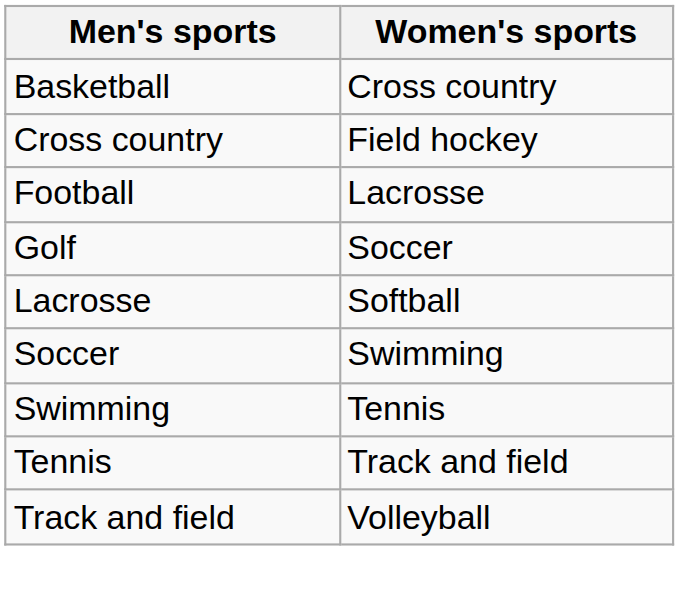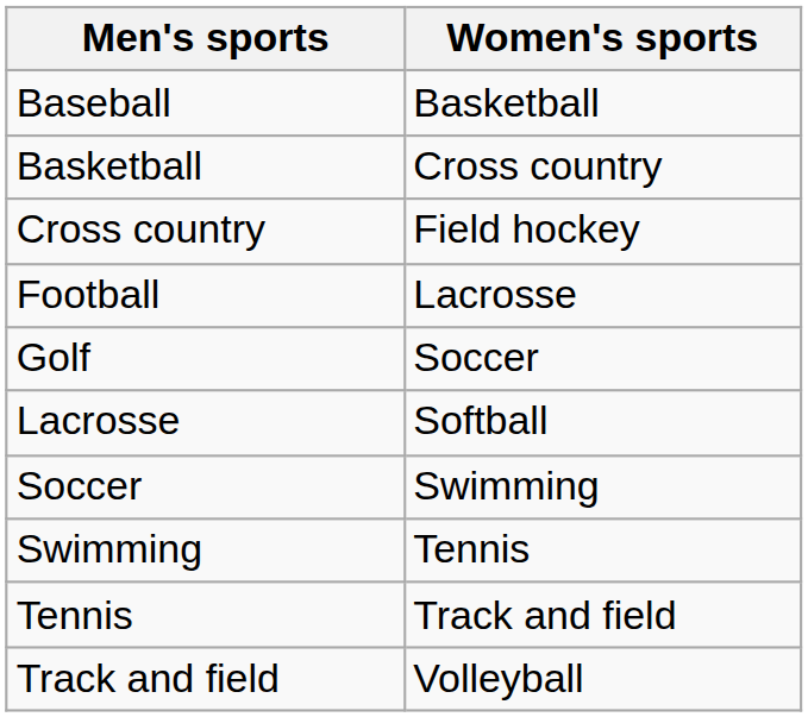+ row: Baseball | Basketball
